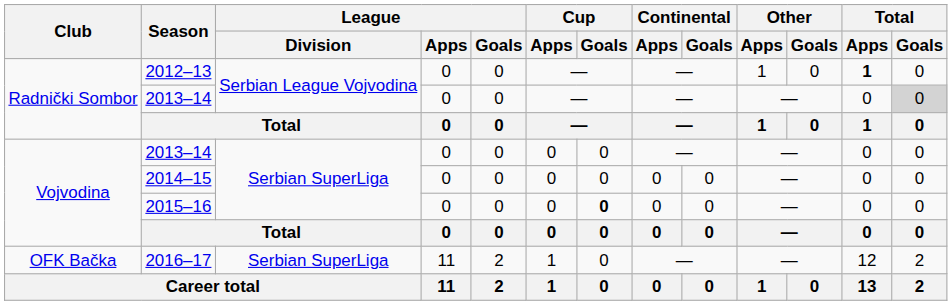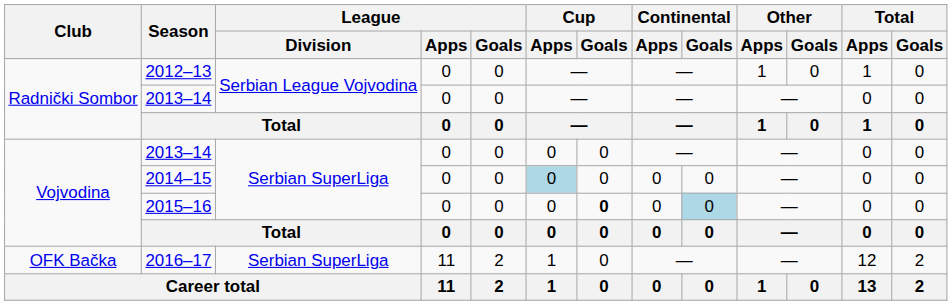2012–13 | Total / Apps: bold -> normal
Radnički Sombor / 2013–14 | Total / Goals: lightgrey background -> no background
2014–15 | Cup / Apps: no background -> lightblue background
2015–16 | Continental / Goals: no background -> lightblue background
